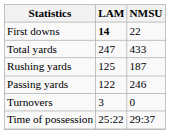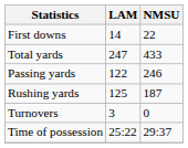First downs | LAM: bold -> normal
rows swapped: Rushing yards <-> Passing yards
